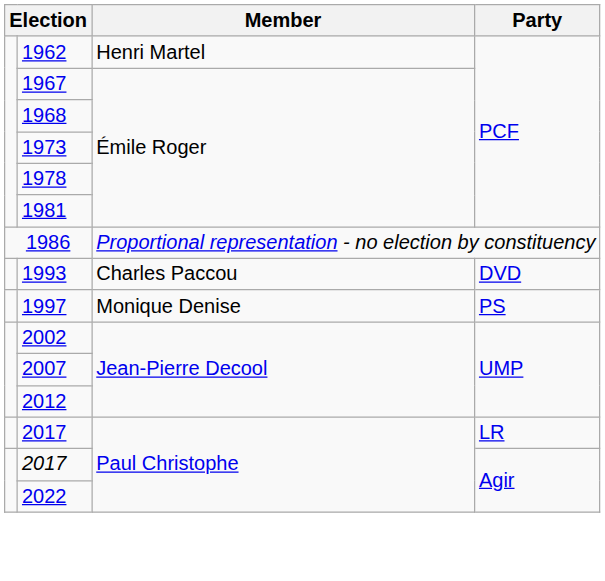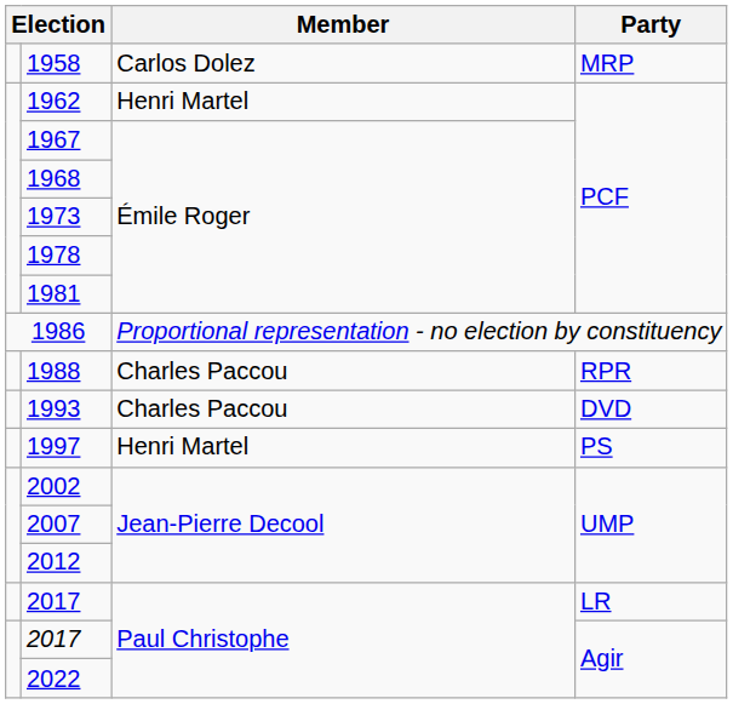+ row: 1958 | Carlos Dolez | MRP
+ row: 1988 | Charles Paccou | RPR
1997 | Member: Monique Denise -> Henri Martel
